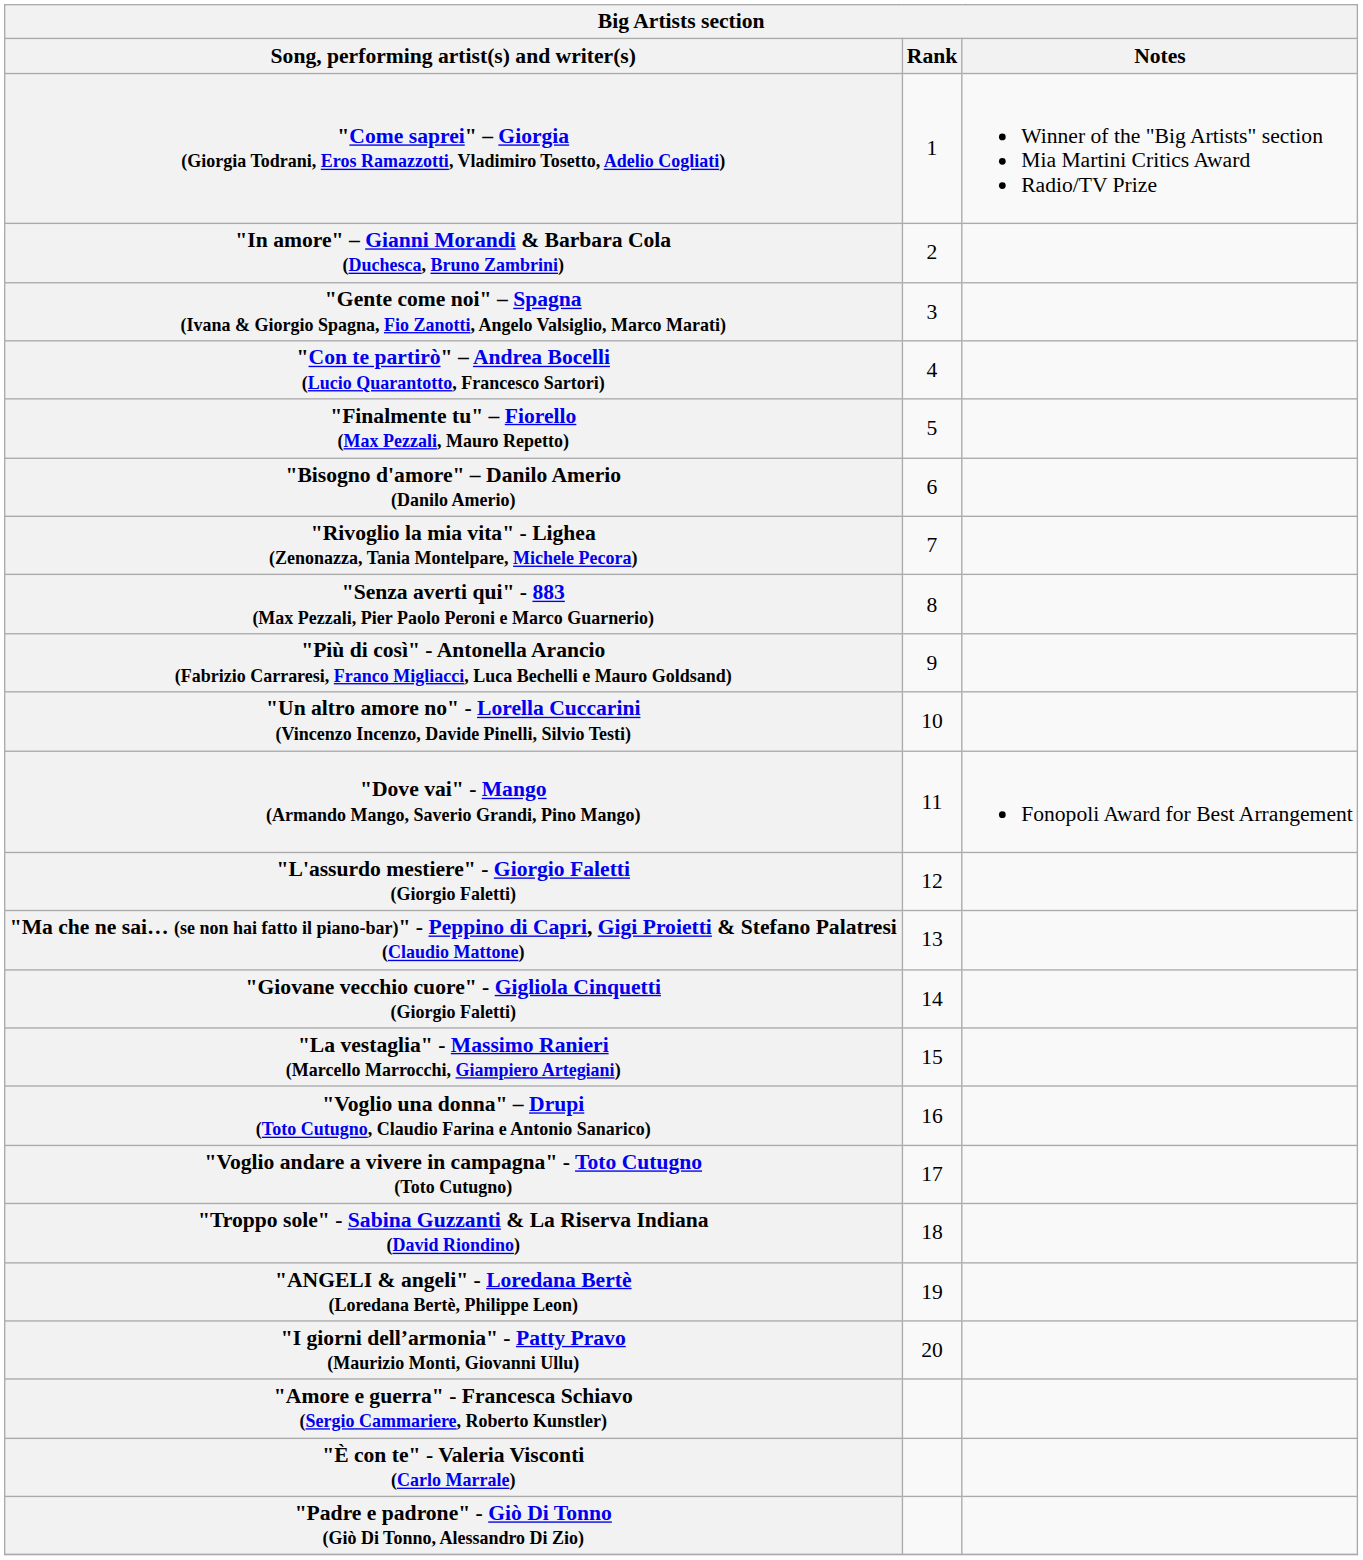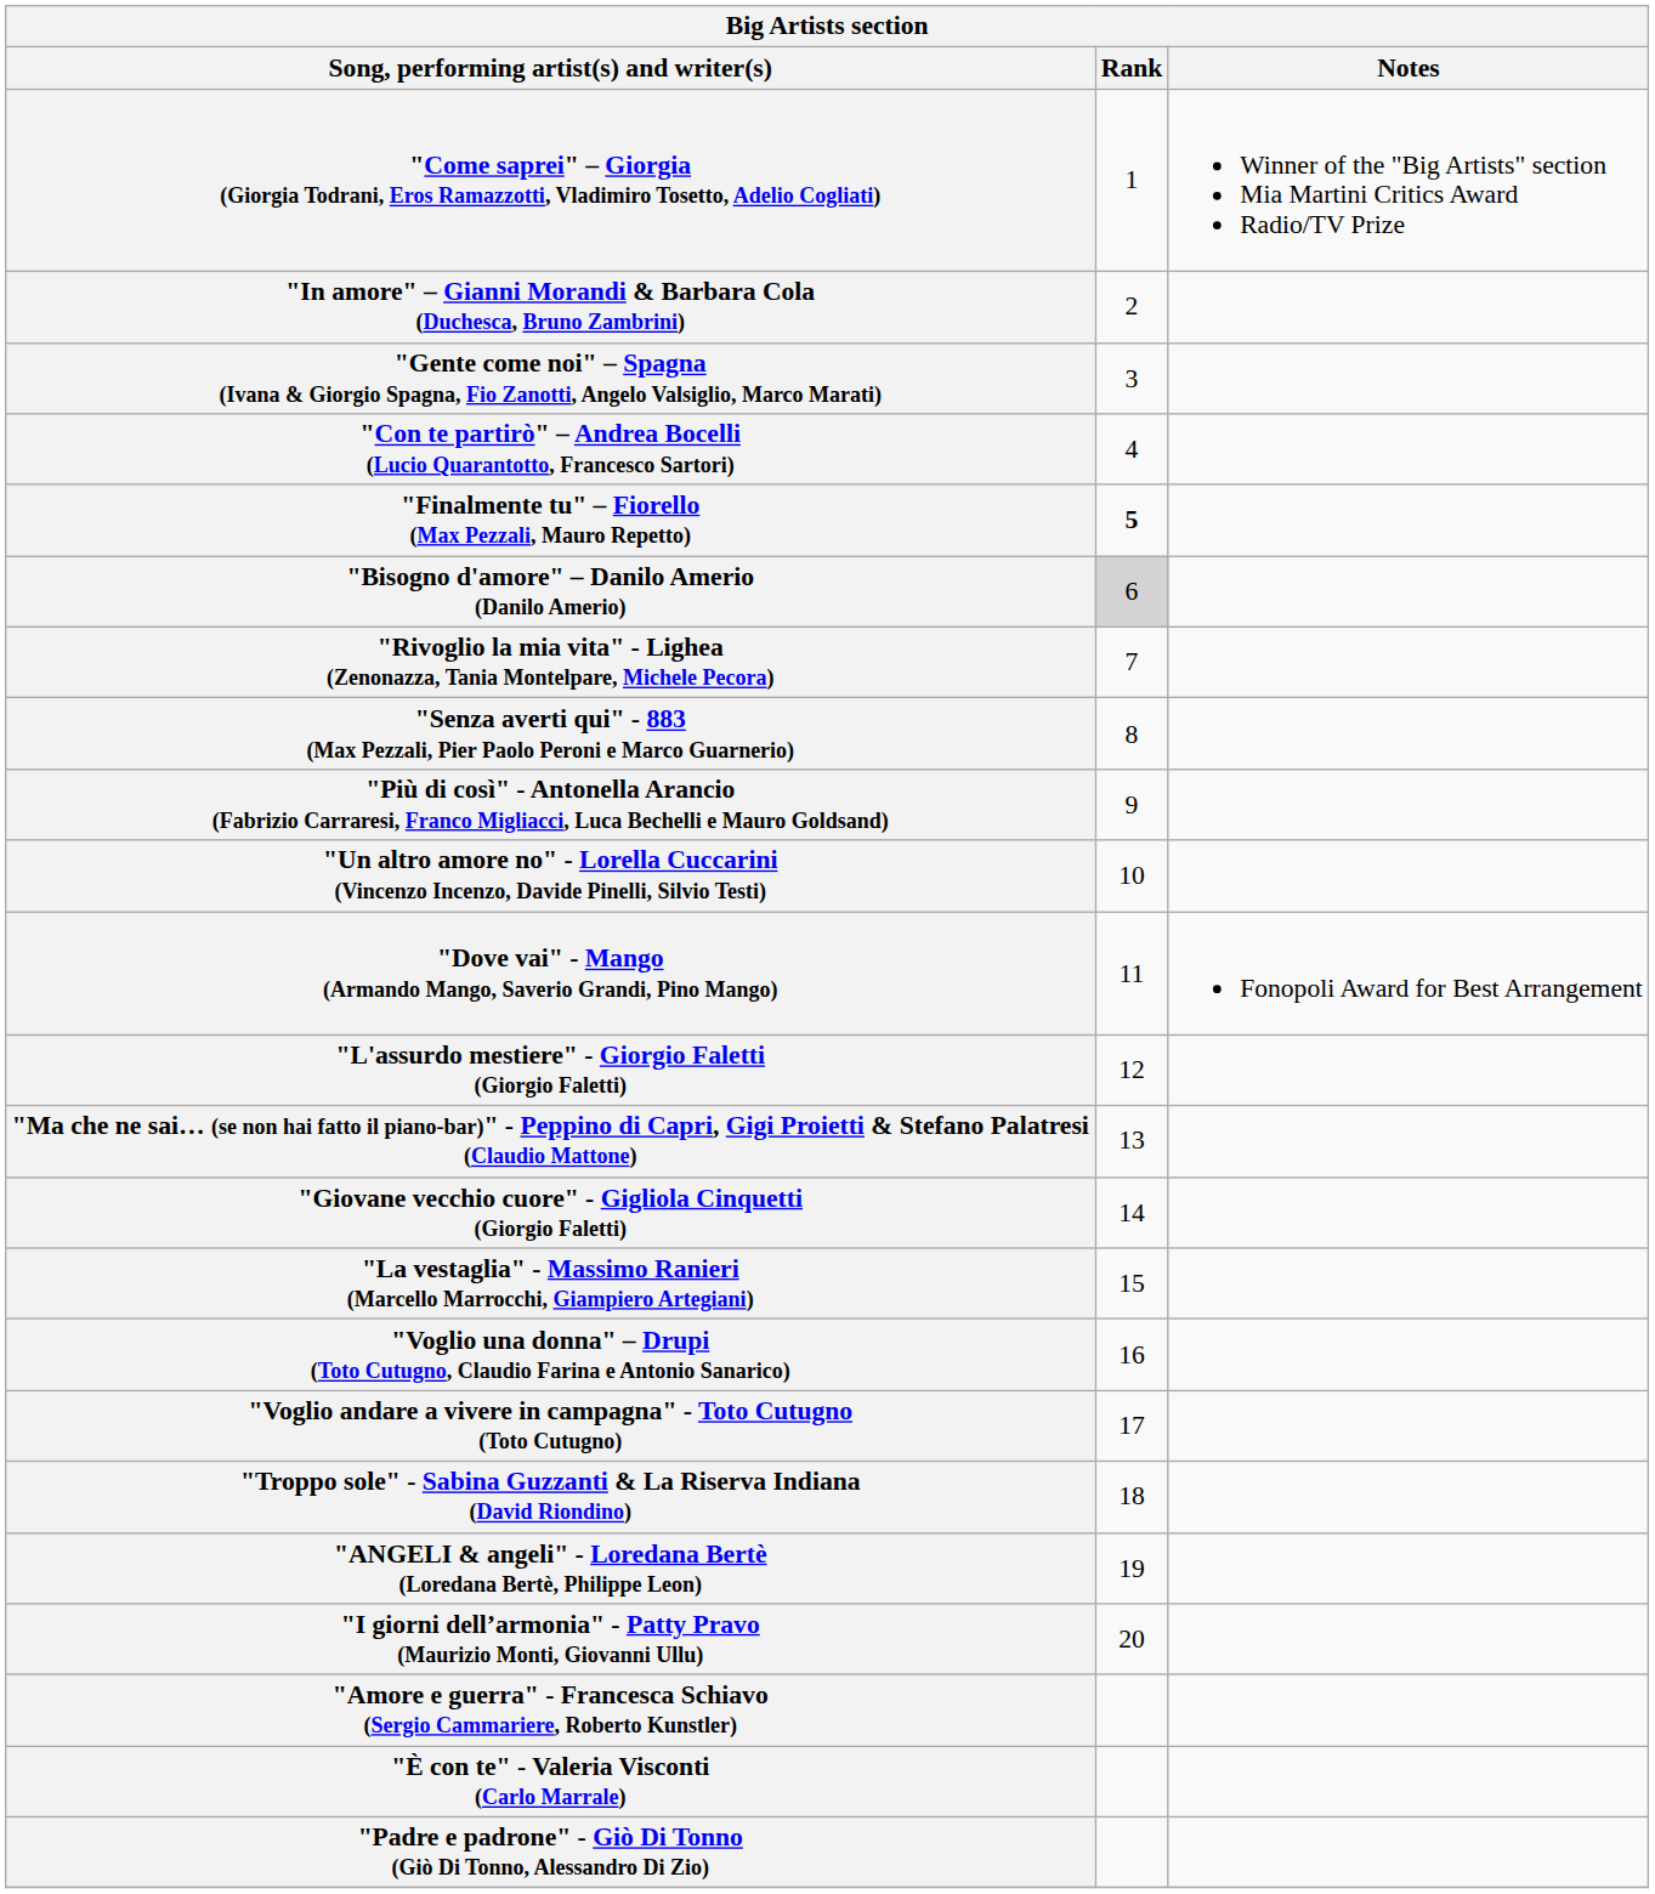"Finalmente tu" – Fiorello (Max Pezzali, Mauro Repetto) | Rank: normal -> bold
"Bisogno d'amore" – Danilo Amerio (Danilo Amerio) | Rank: no background -> lightgrey background
